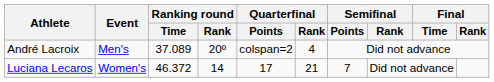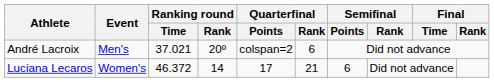André Lacroix | Ranking round / Time: 37.089 -> 37.021
André Lacroix | Quarterfinal / Rank: 4 -> 6
Luciana Lecaros | Semifinal / Points: 7 -> 6
